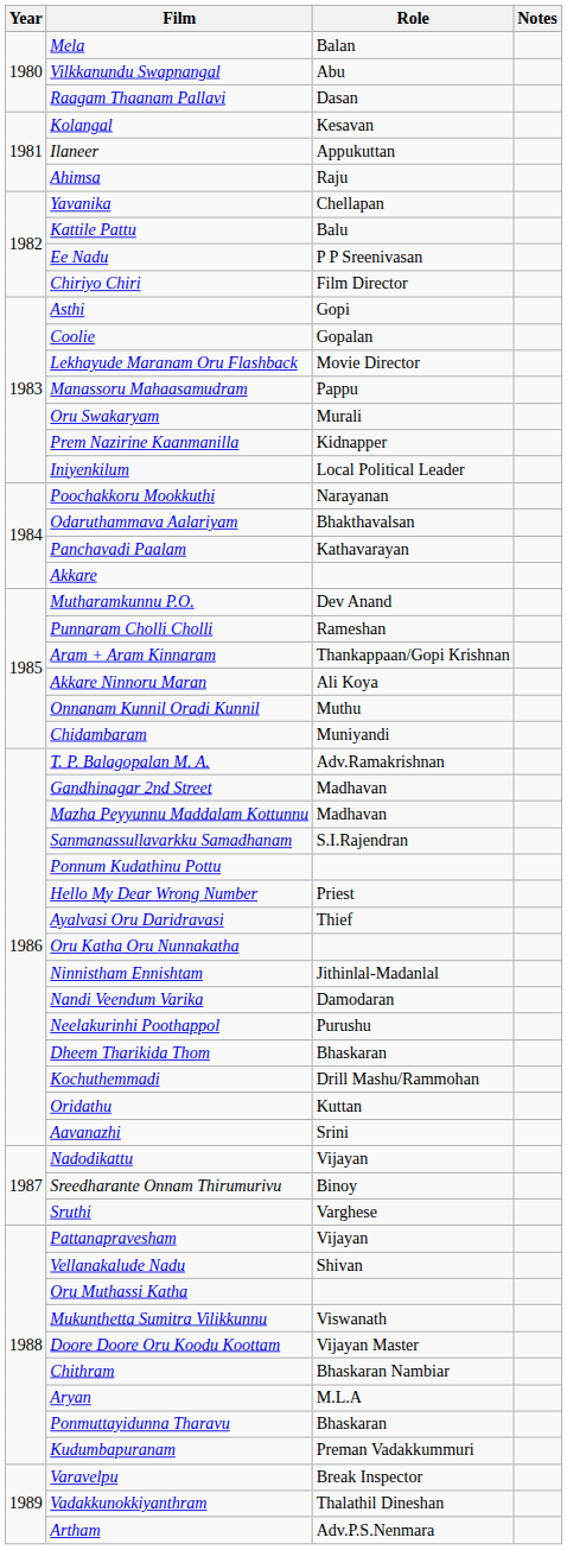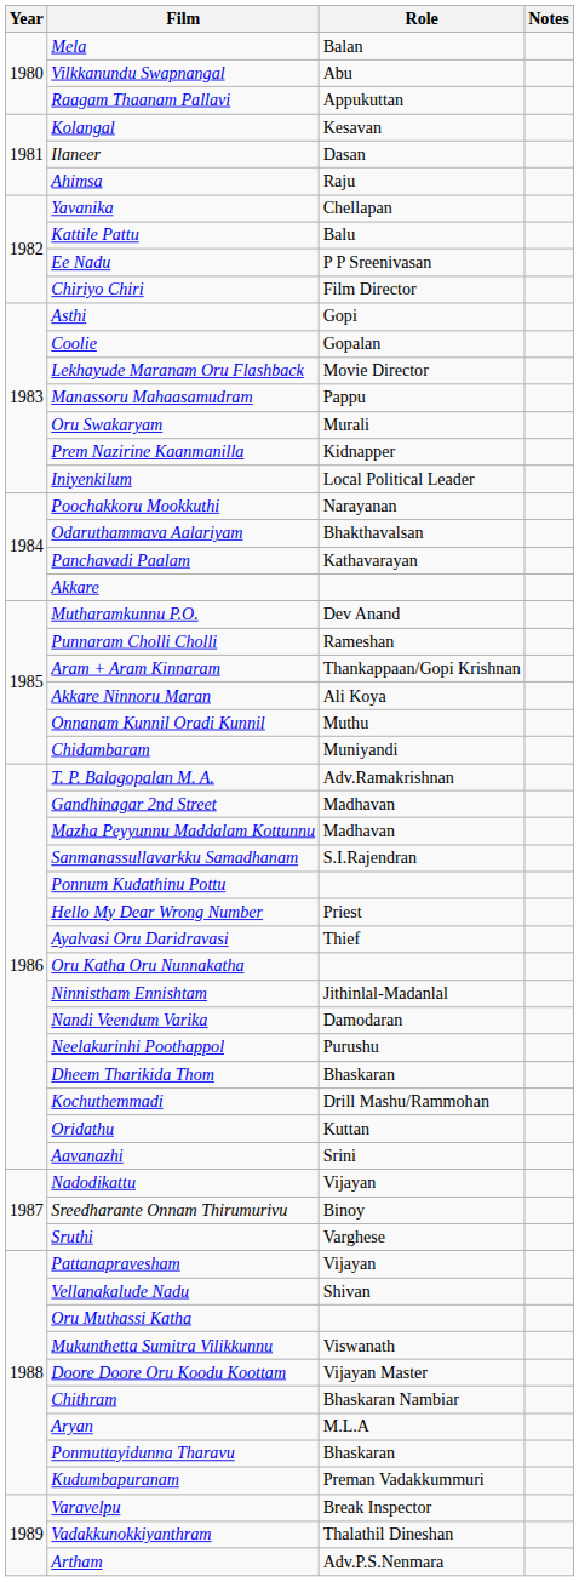Raagam Thaanam Pallavi | Role: Dasan -> Appukuttan
Ilaneer | Role: Appukuttan -> Dasan
